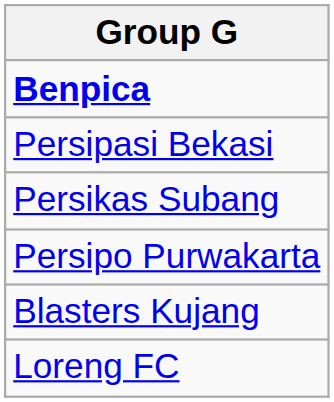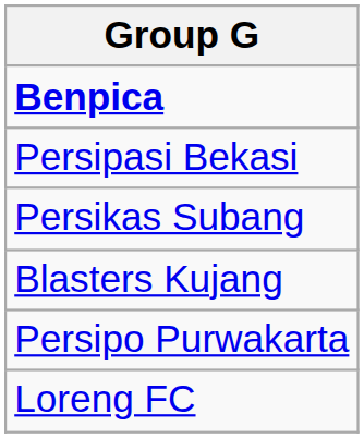row 5 | column 1: Persipo Purwakarta -> Blasters Kujang
row 6 | column 1: Blasters Kujang -> Persipo Purwakarta
